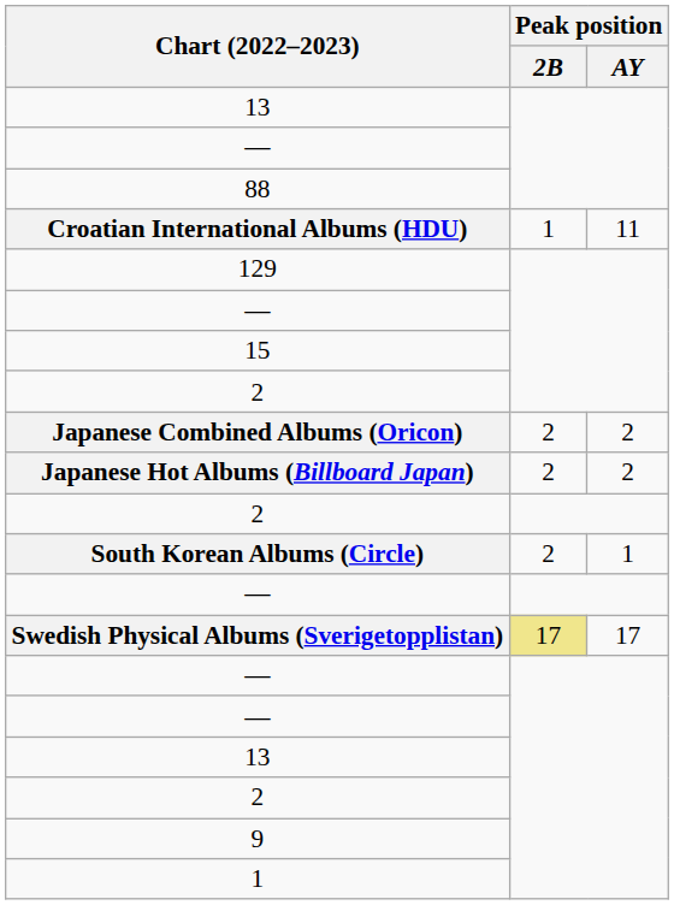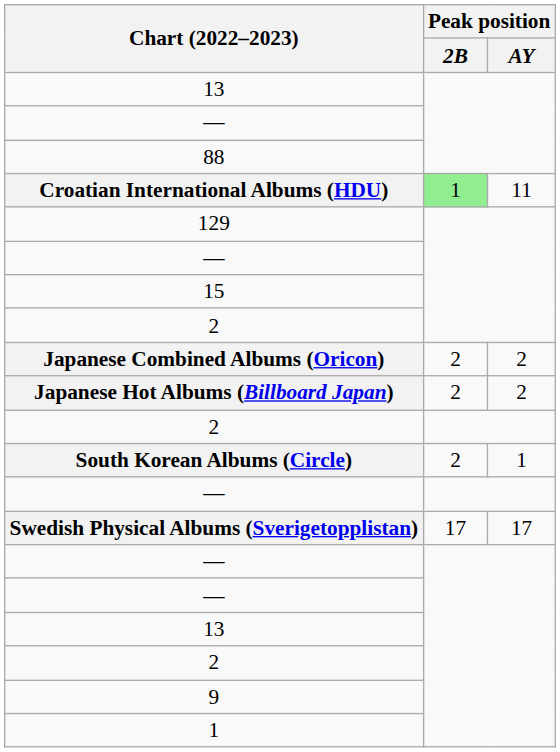Croatian International Albums (HDU) | Peak position / 2B: no background -> lightgreen background
Swedish Physical Albums (Sverigetopplistan) | Peak position / 2B: khaki background -> no background
